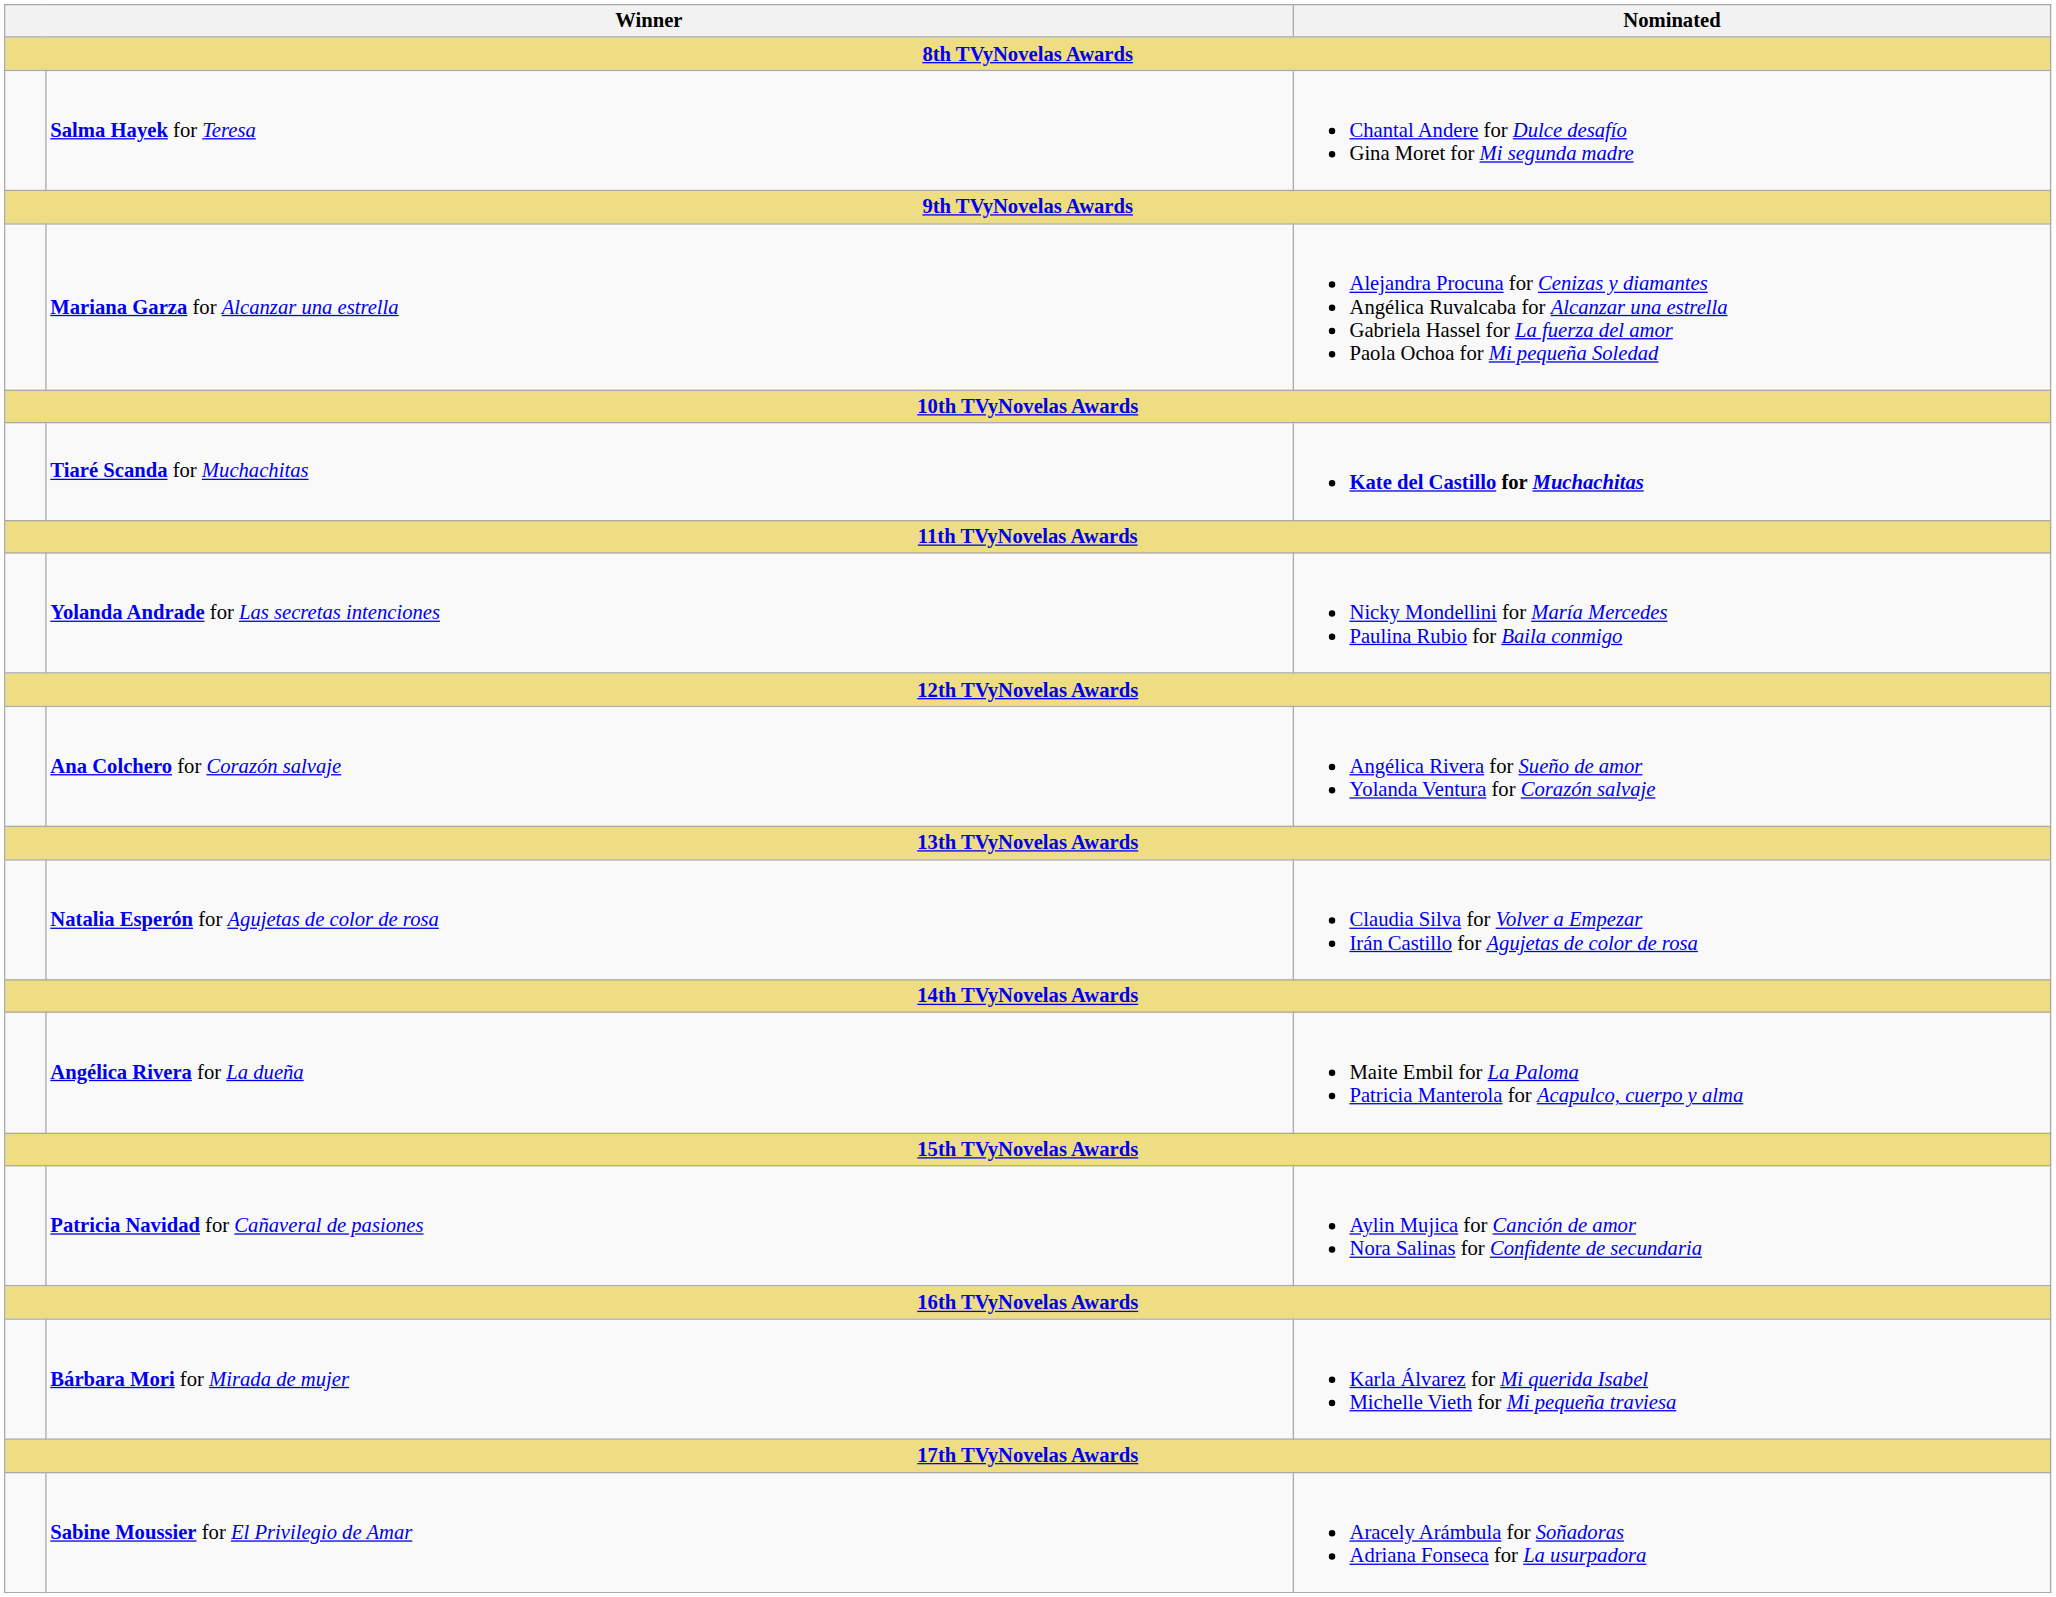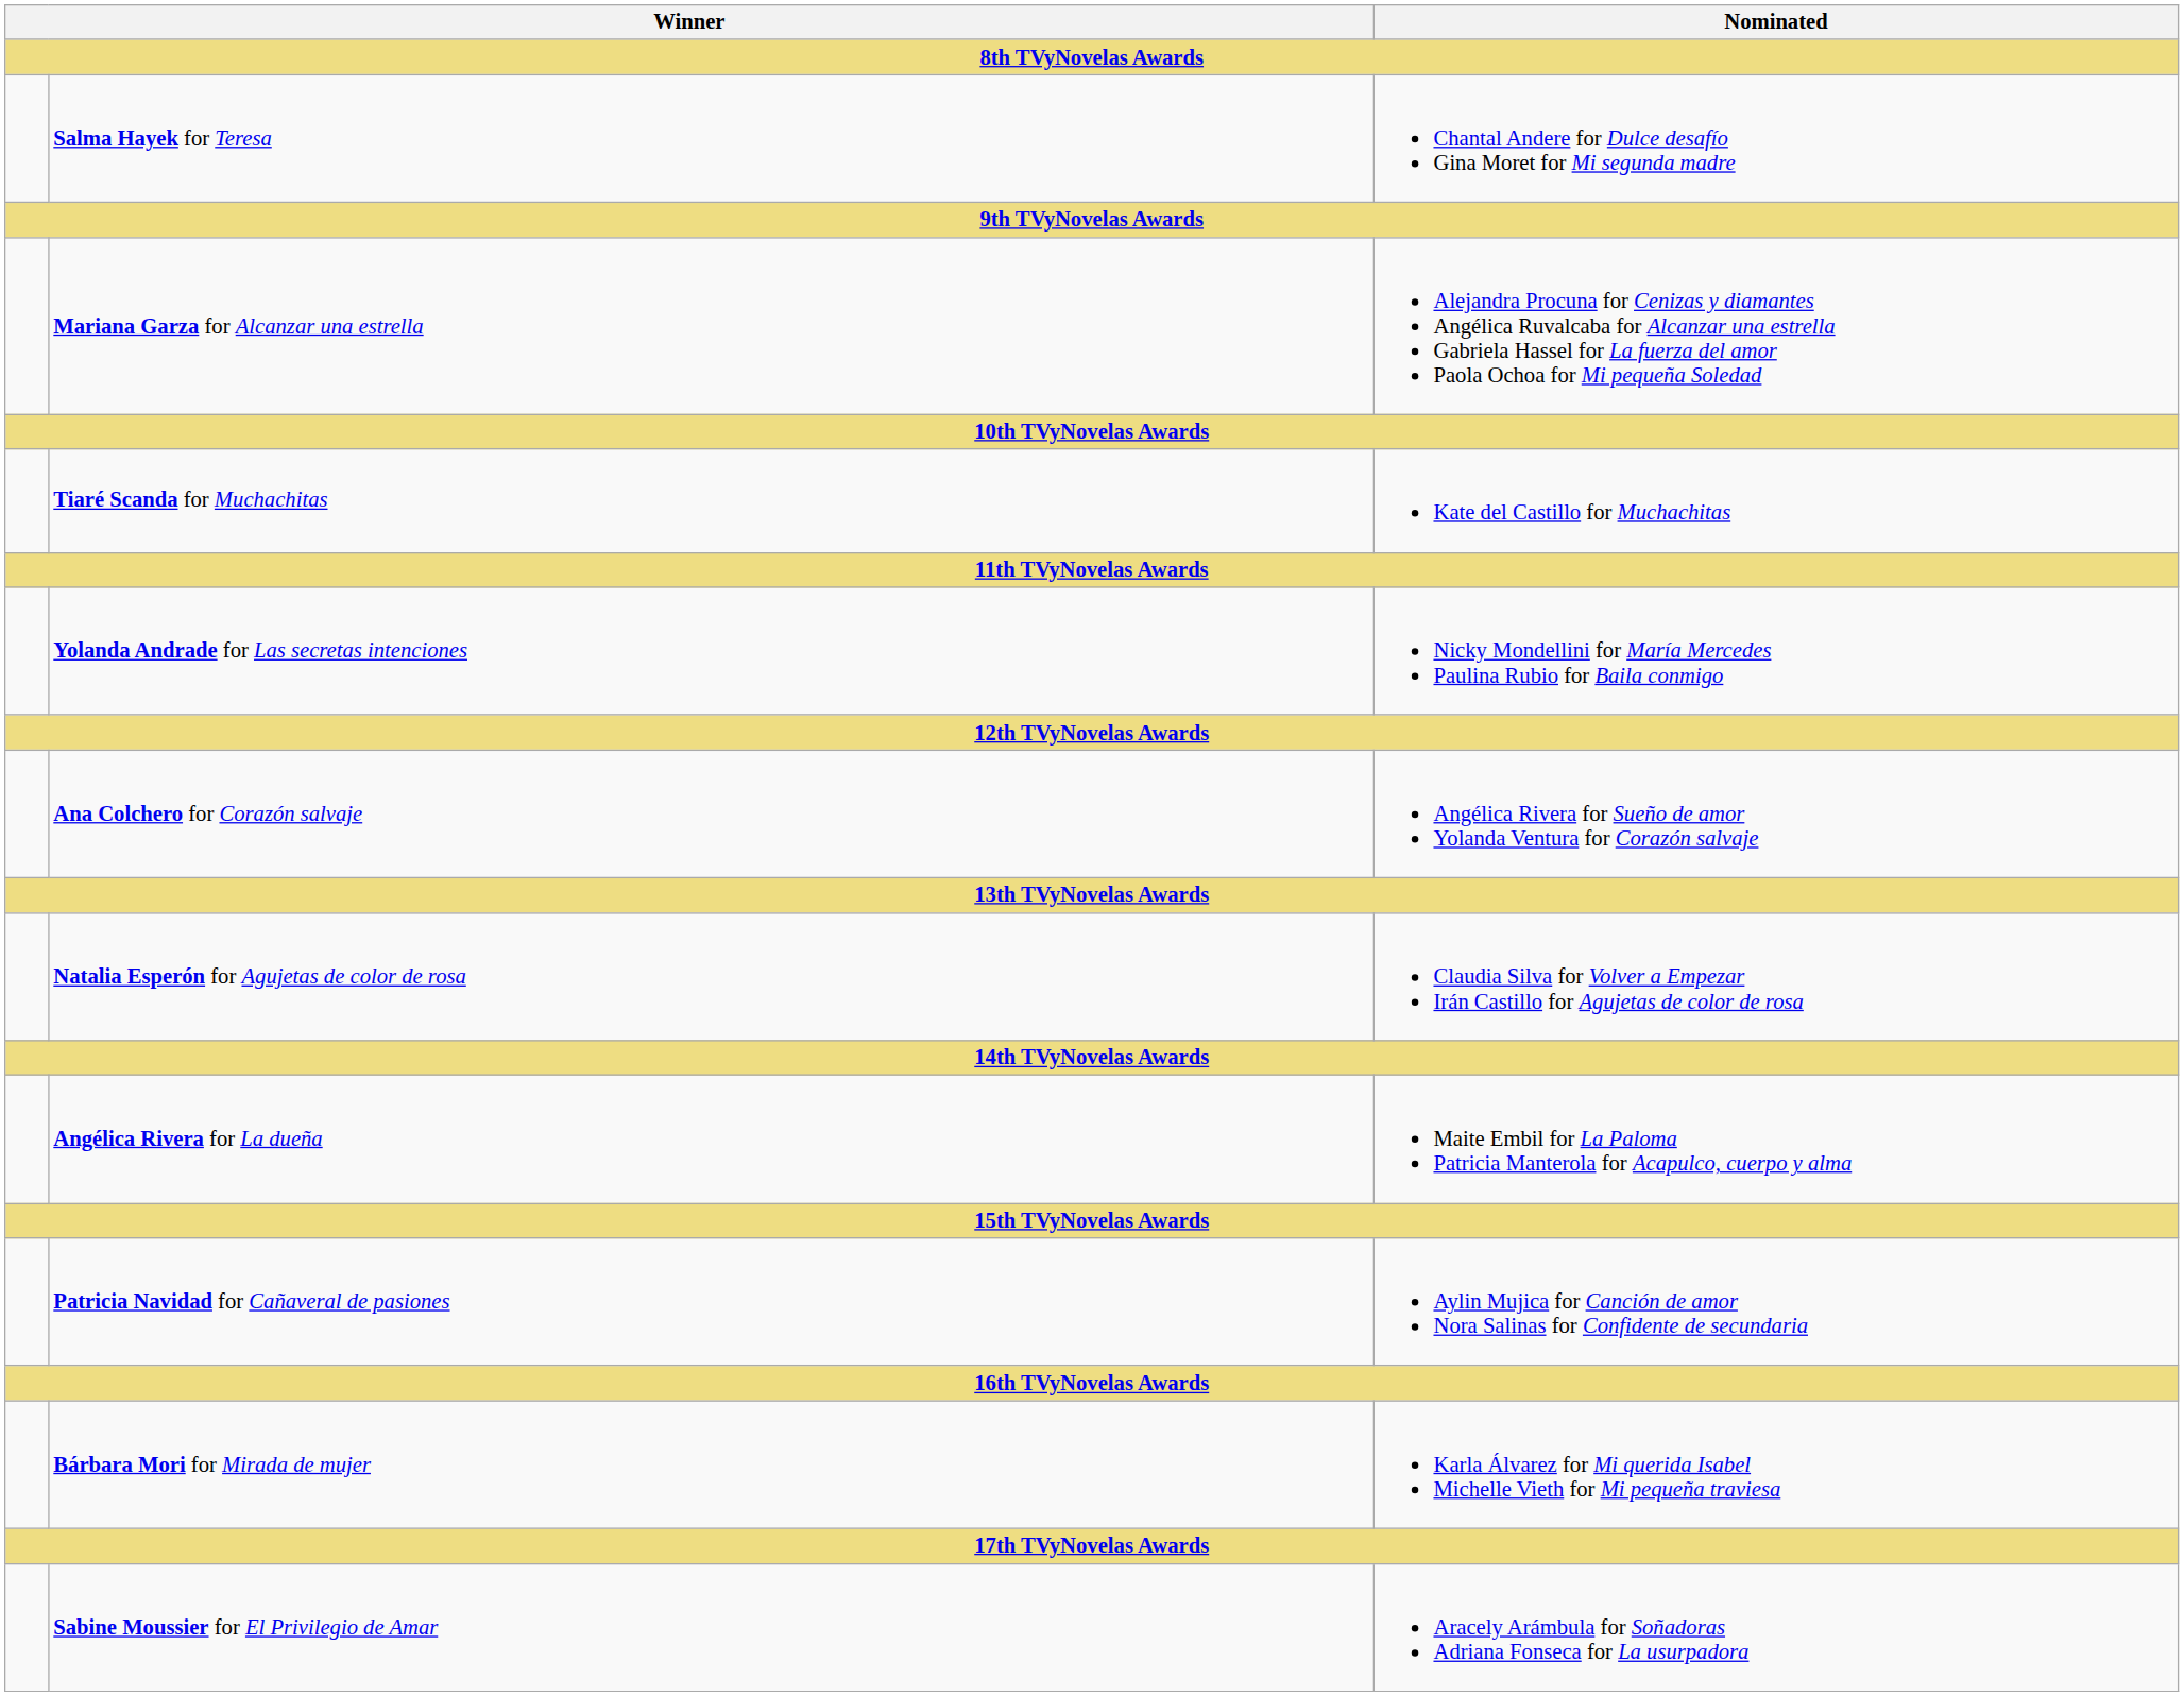Tiaré Scanda for Muchachitas | Nominated: bold -> normal
